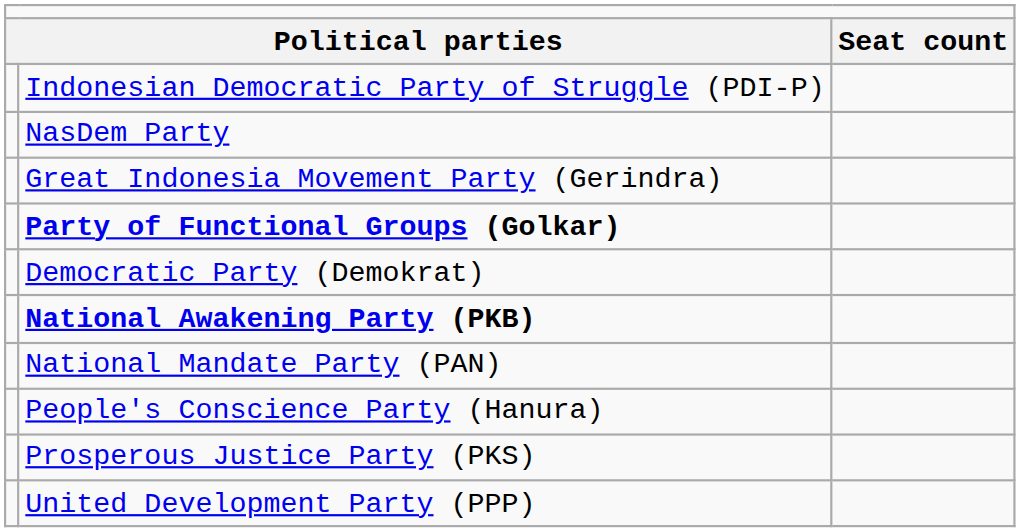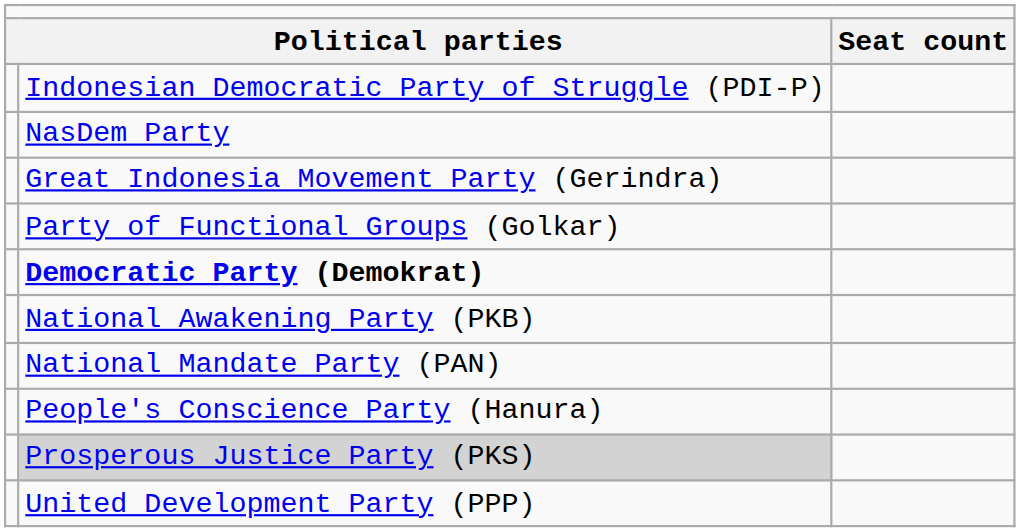Party of Functional Groups (Golkar) | column 2: bold -> normal
Democratic Party (Demokrat) | column 2: normal -> bold
National Awakening Party (PKB) | column 2: bold -> normal
Prosperous Justice Party (PKS) | column 2: no background -> lightgrey background
